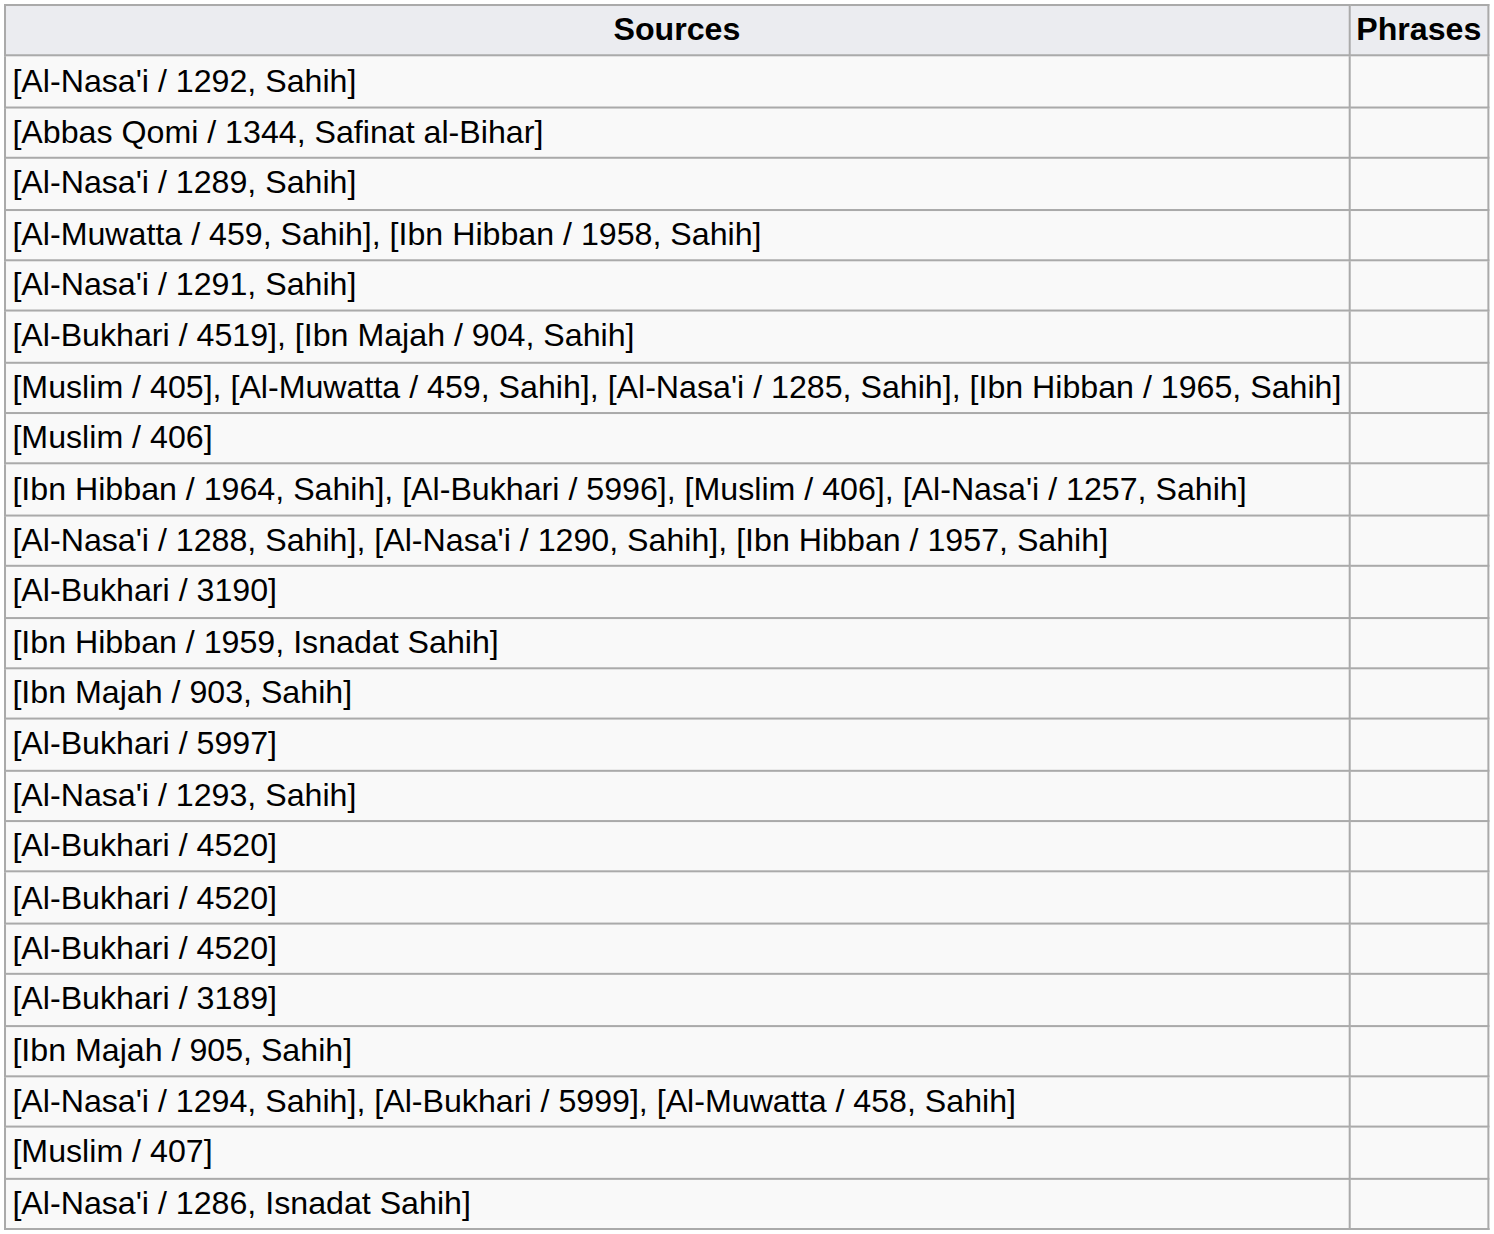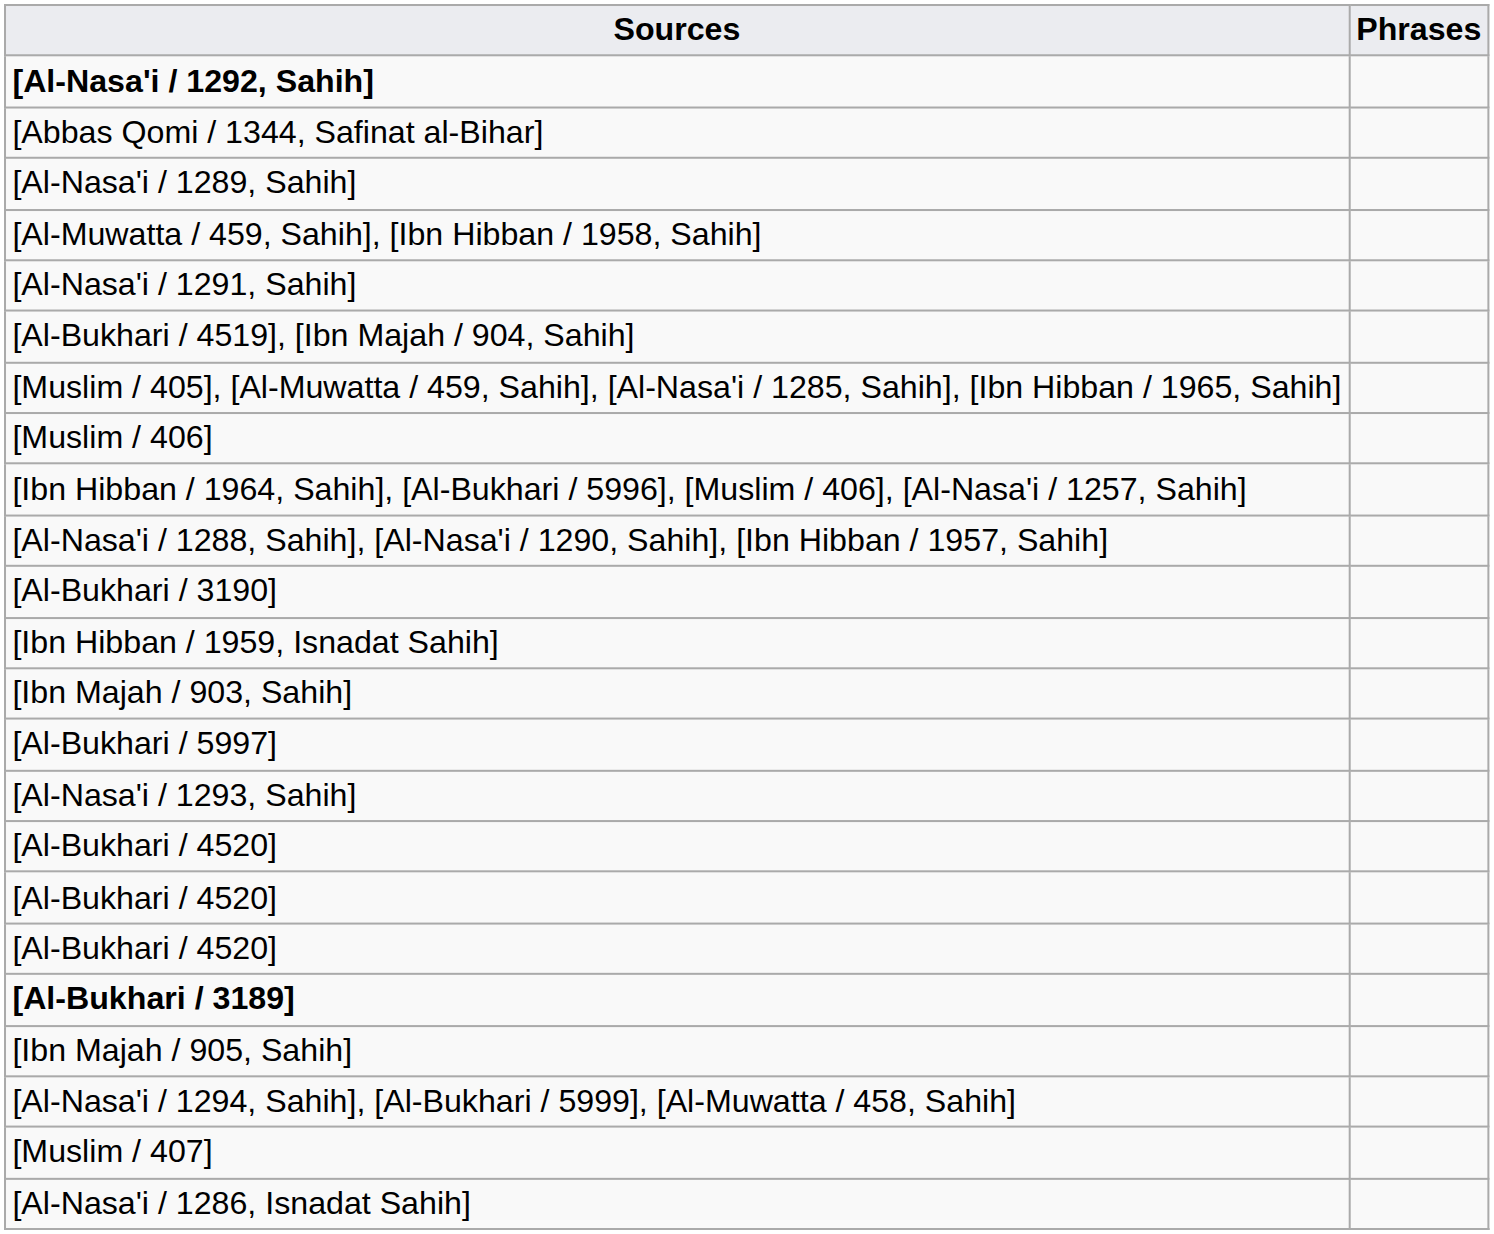row 2 | Sources: normal -> bold
row 20 | Sources: normal -> bold
